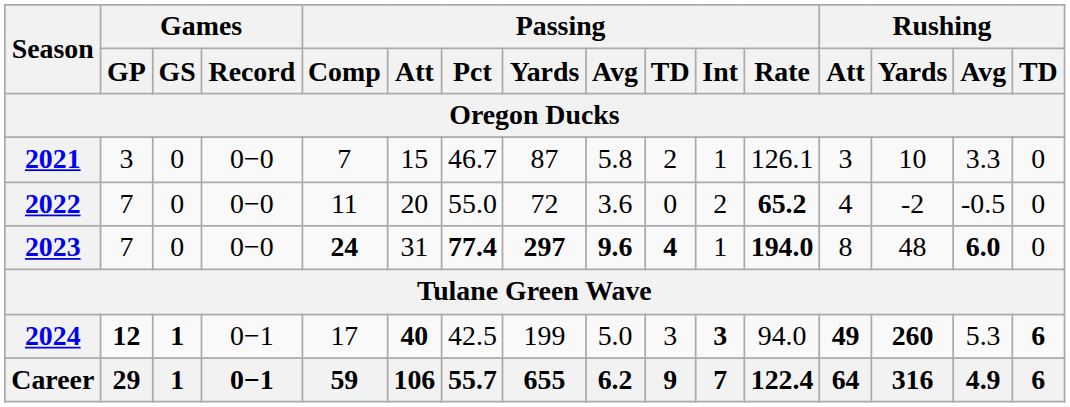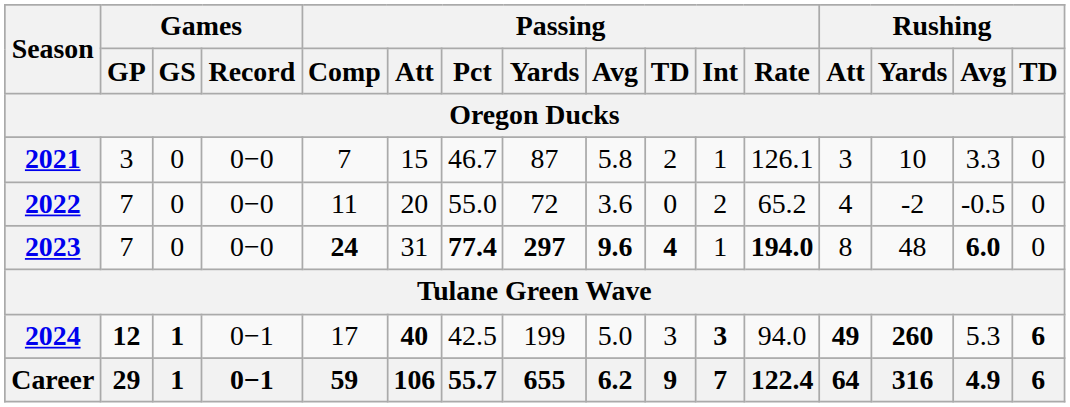2022 | Passing / Rate / Oregon Ducks: bold -> normal
